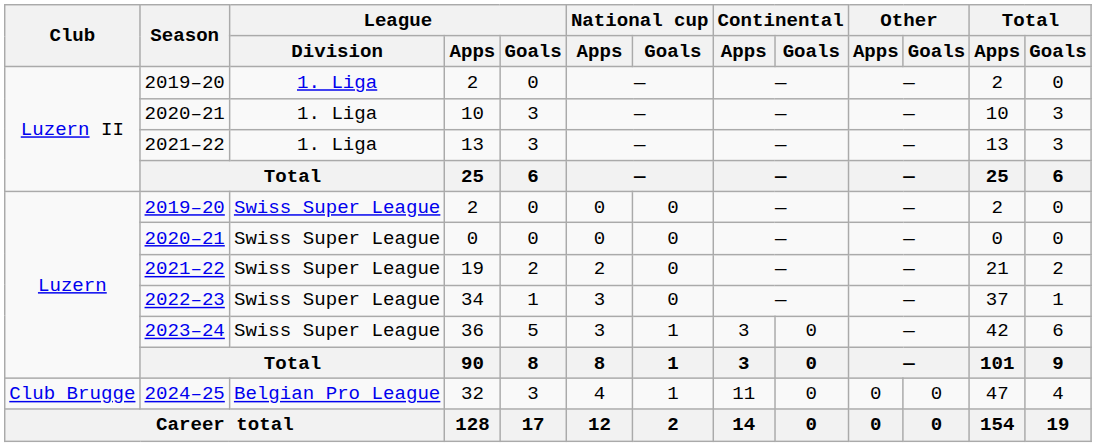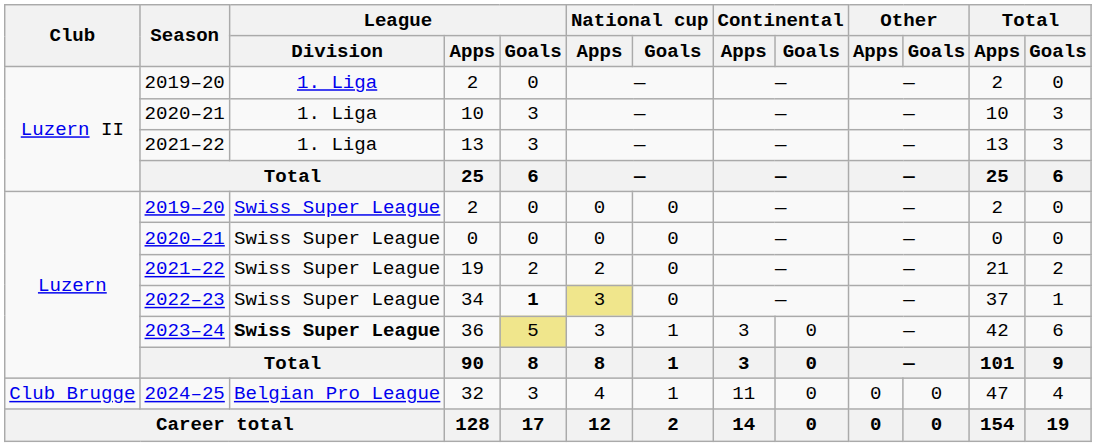34 | League / Goals: normal -> bold
34 | National cup / Apps: no background -> khaki background
36 | League / Division: normal -> bold
36 | League / Goals: no background -> khaki background
